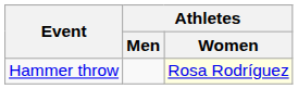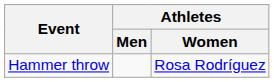Hammer throw | Athletes / Women: lightyellow background -> no background
